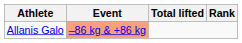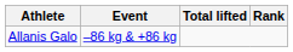Allanis Galo | Event: lightsalmon background -> no background
